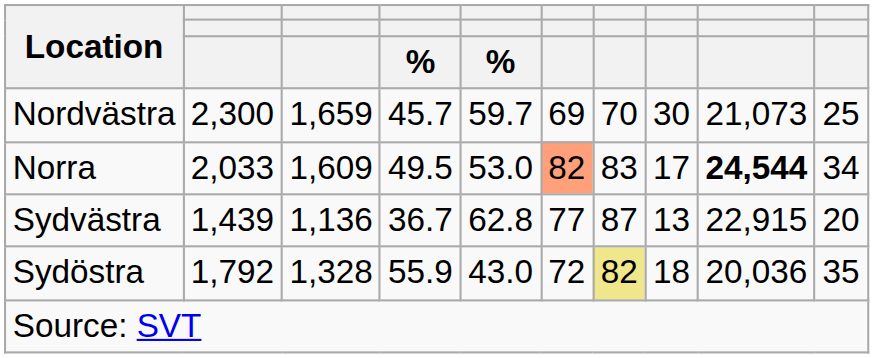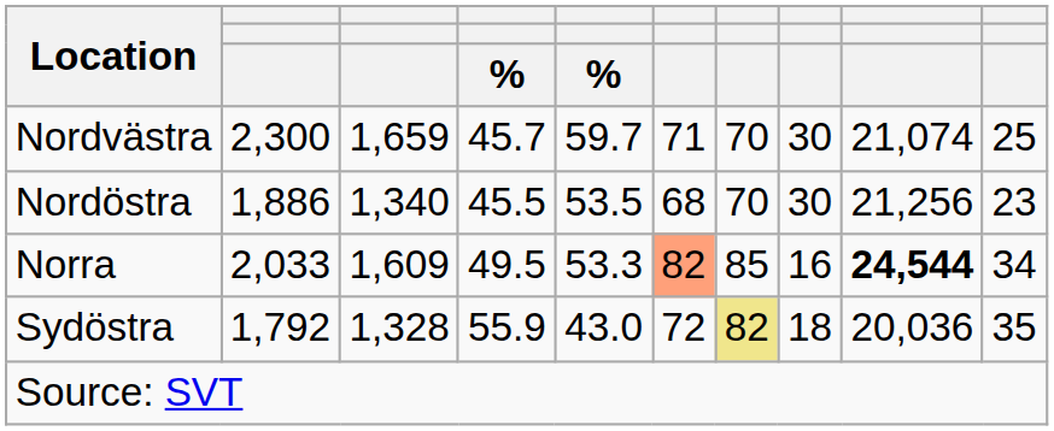Nordvästra | column 6: 69 -> 71
Nordvästra | column 9: 21,073 -> 21,074
+ row: Nordöstra | 1,886 | 1,340 | 45.5 | 53.5 | 68 | 70 | 30 | 21,256 | 23
Norra | column 5: 53.0 -> 53.3
Norra | column 7: 83 -> 85
Norra | column 8: 17 -> 16
- row: Sydvästra | 1,439 | 1,136 | 36.7 | 62.8 | 77 | 87 | 13 | 22,915 | 20
